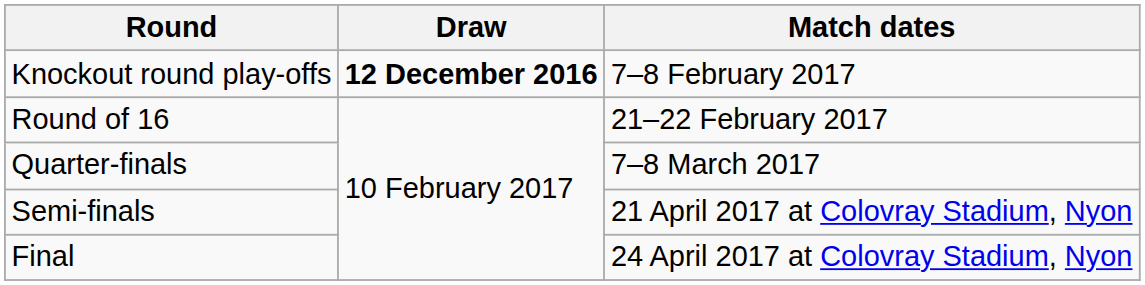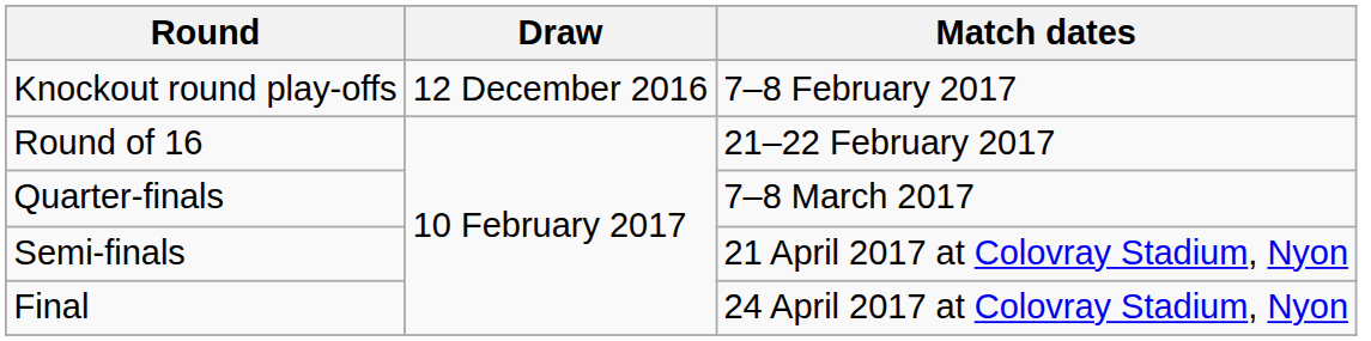Knockout round play-offs | Draw: bold -> normal
